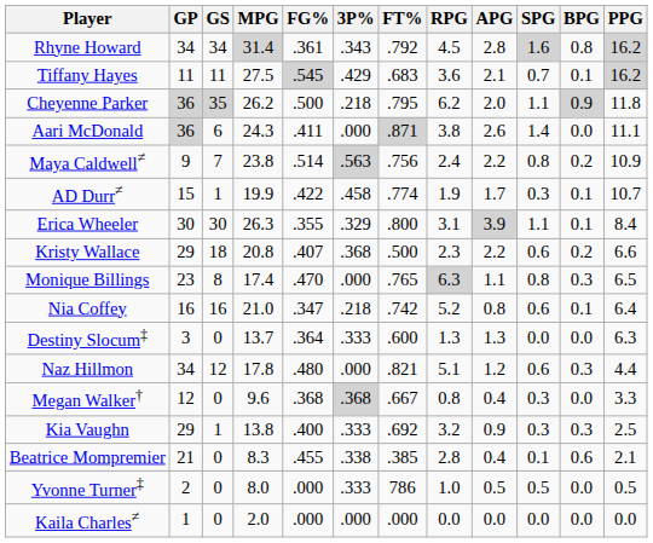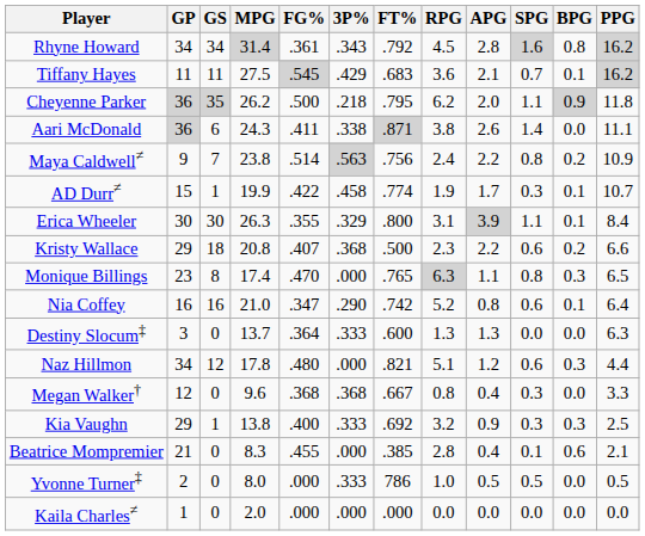Aari McDonald | 3P%: .000 -> .338
Nia Coffey | 3P%: .218 -> .290
Megan Walker† | 3P%: lightgrey background -> no background
Beatrice Mompremier | 3P%: .338 -> .000
